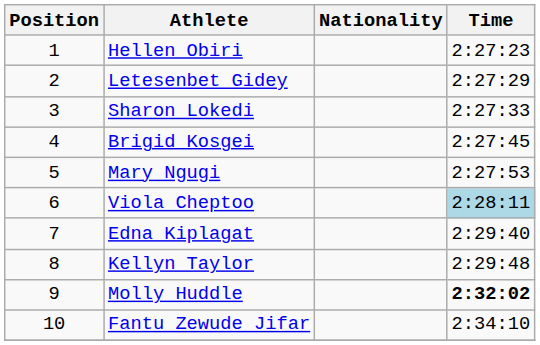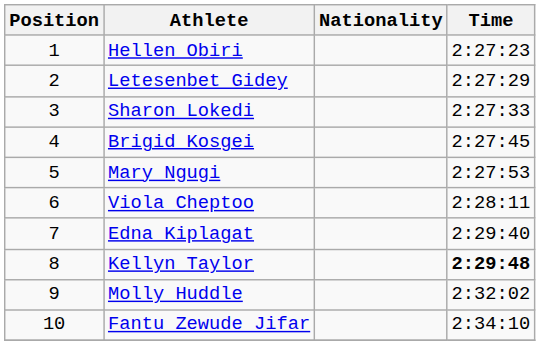Viola Cheptoo | Time: lightblue background -> no background
Kellyn Taylor | Time: normal -> bold
Molly Huddle | Time: bold -> normal
